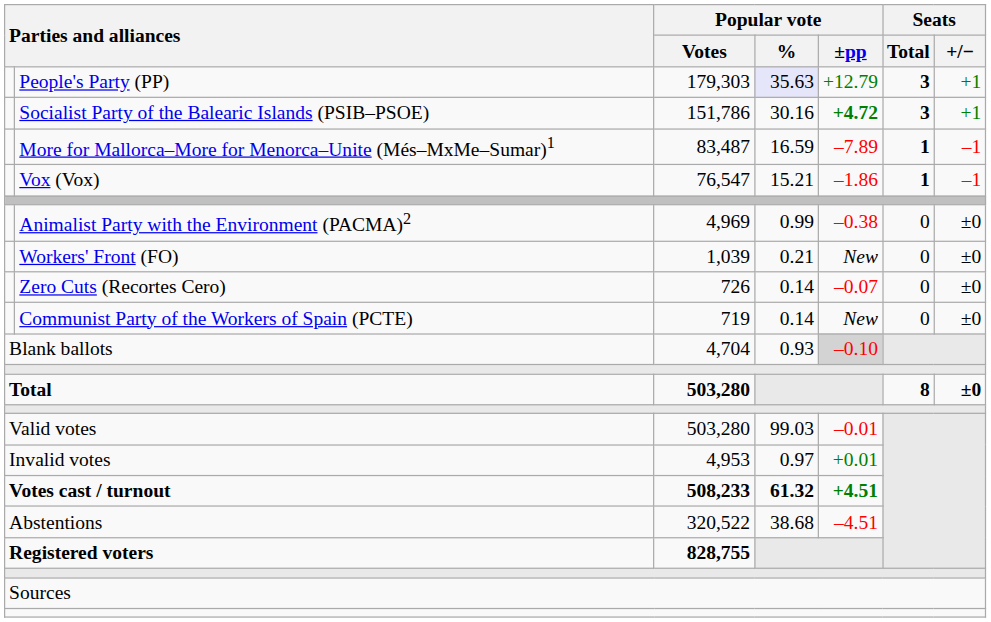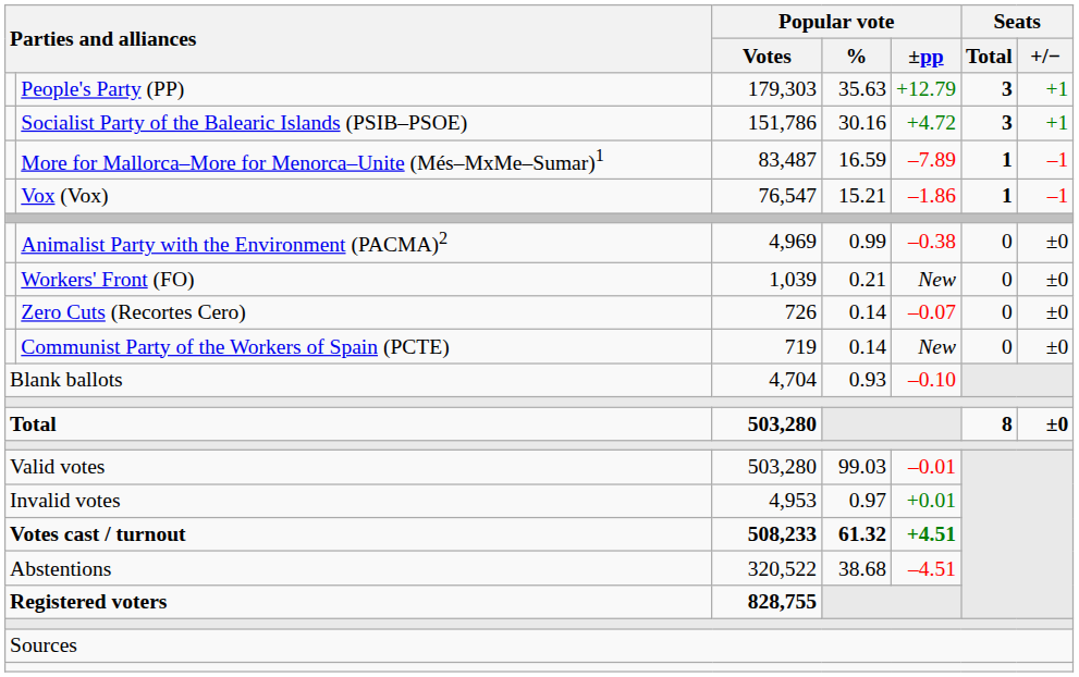People's Party (PP) | Popular vote / %: lavender background -> no background
Socialist Party of the Balearic Islands (PSIB–PSOE) | Popular vote / ±pp: bold -> normal
Blank ballots | Popular vote / ±pp: lightgrey background -> no background
